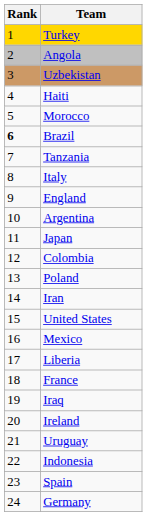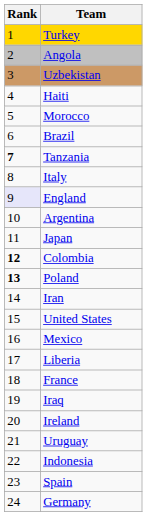Brazil | Rank: bold -> normal
Tanzania | Rank: normal -> bold
England | Rank: no background -> lavender background
Colombia | Rank: normal -> bold
Poland | Rank: normal -> bold
